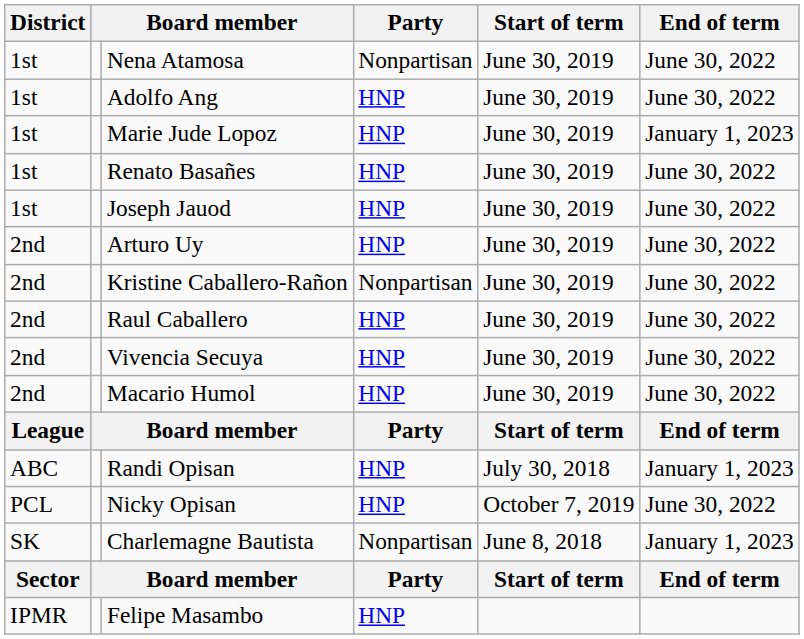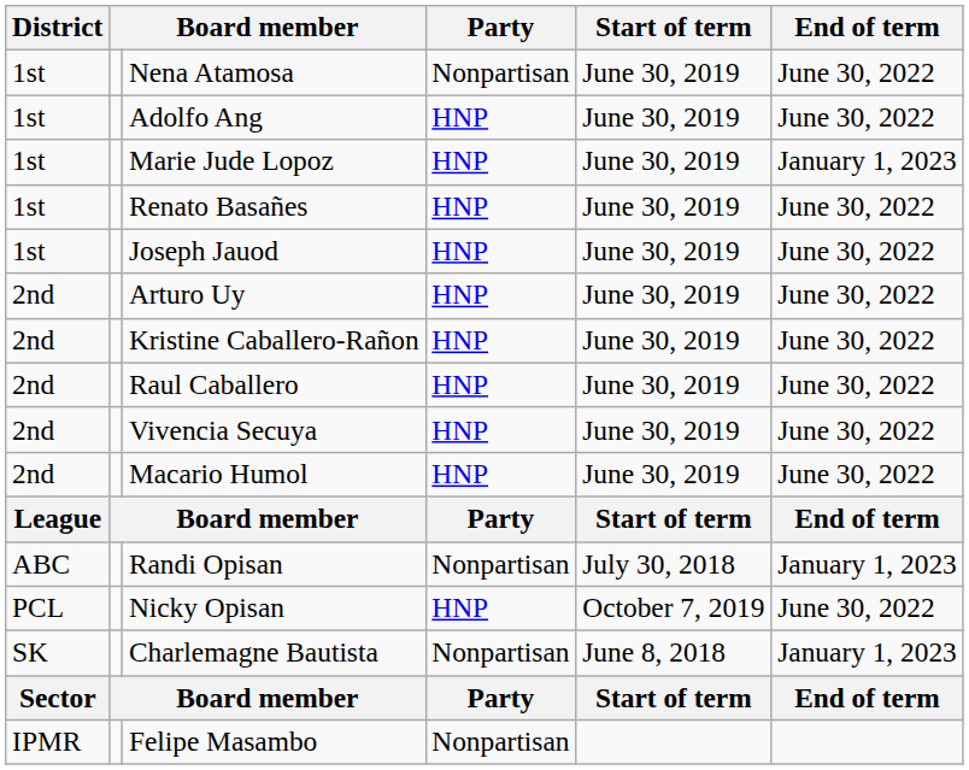Kristine Caballero-Rañon | Party: Nonpartisan -> HNP
Randi Opisan | Party: HNP -> Nonpartisan
Felipe Masambo | Party: HNP -> Nonpartisan
